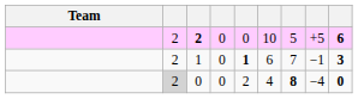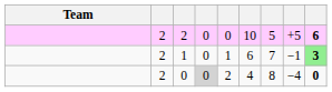row 2 | column 3: bold -> normal
row 3 | column 5: bold -> normal
row 3 | column 9: no background -> lightgreen background
row 4 | column 2: lightgrey background -> no background
row 4 | column 4: no background -> lightgrey background
row 4 | column 7: bold -> normal
